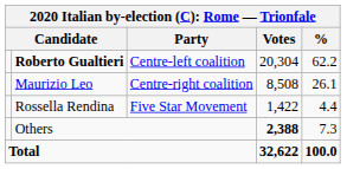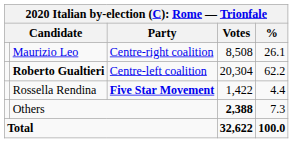rows swapped: Roberto Gualtieri <-> Maurizio Leo
Rossella Rendina | Party: normal -> bold
